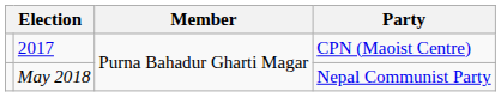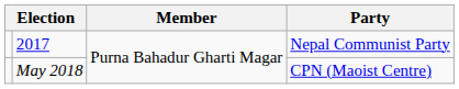2017 | Party: CPN (Maoist Centre) -> Nepal Communist Party
May 2018 | Party: Nepal Communist Party -> CPN (Maoist Centre)
